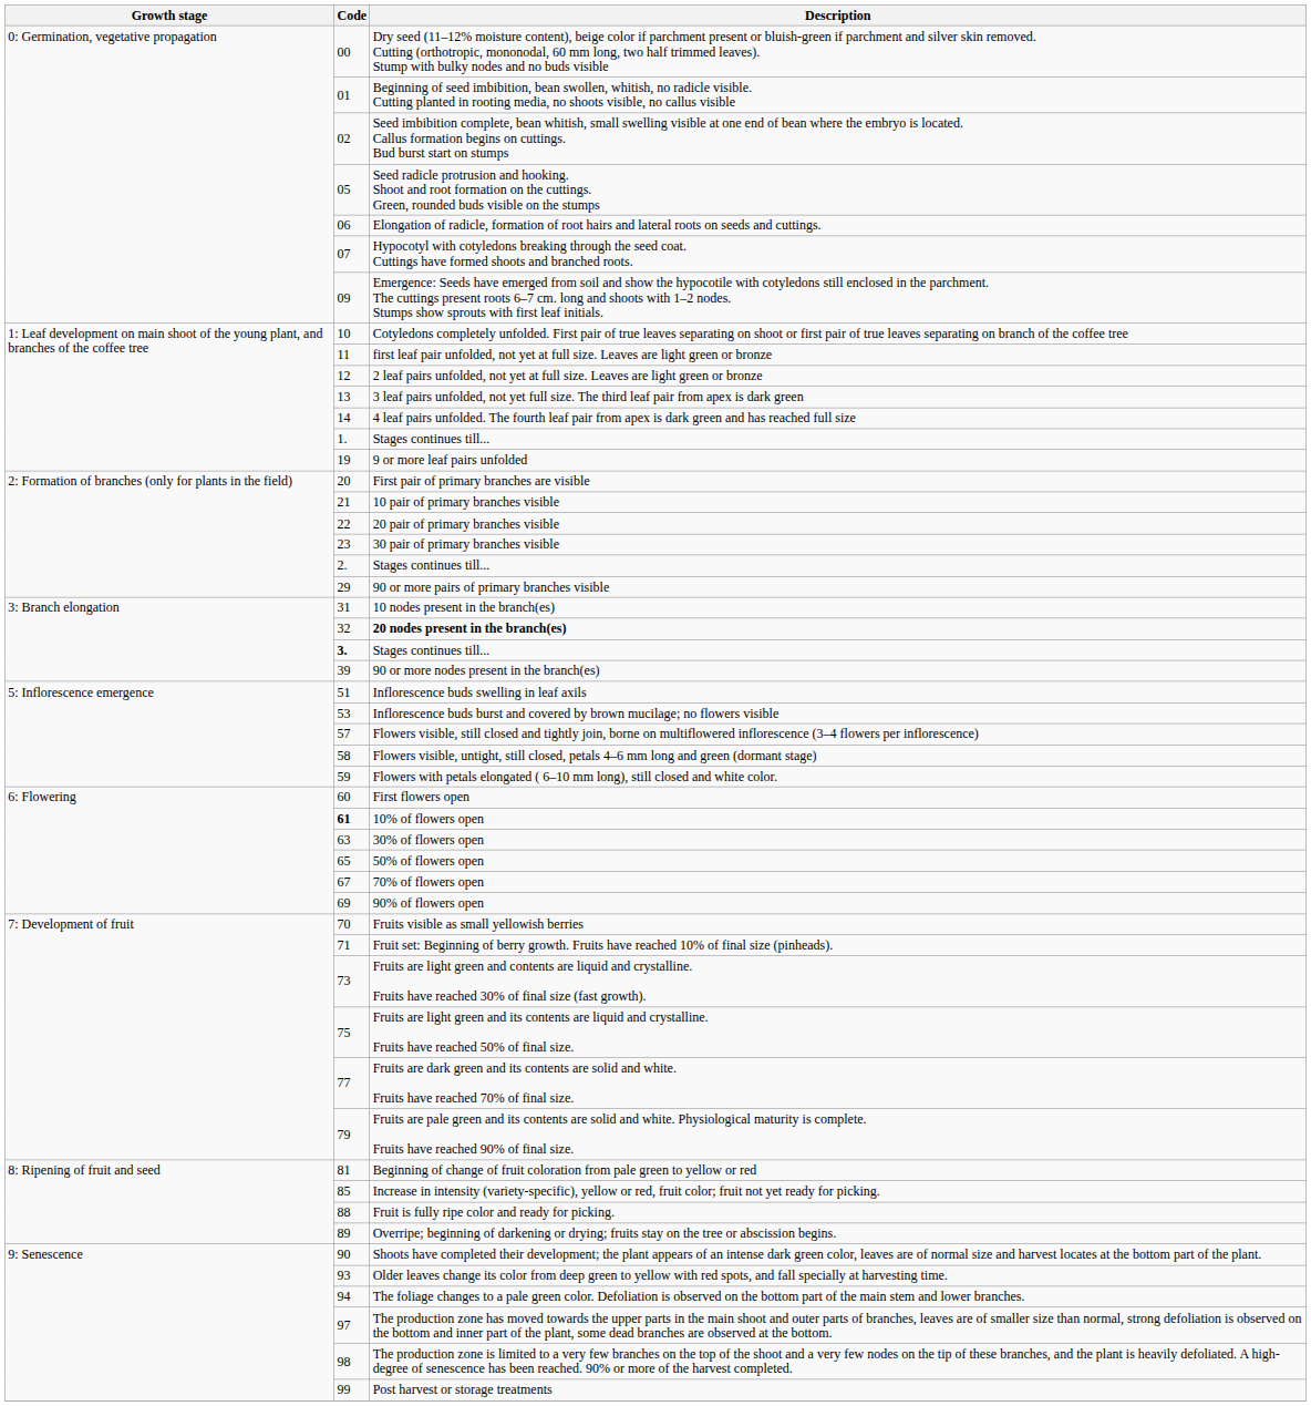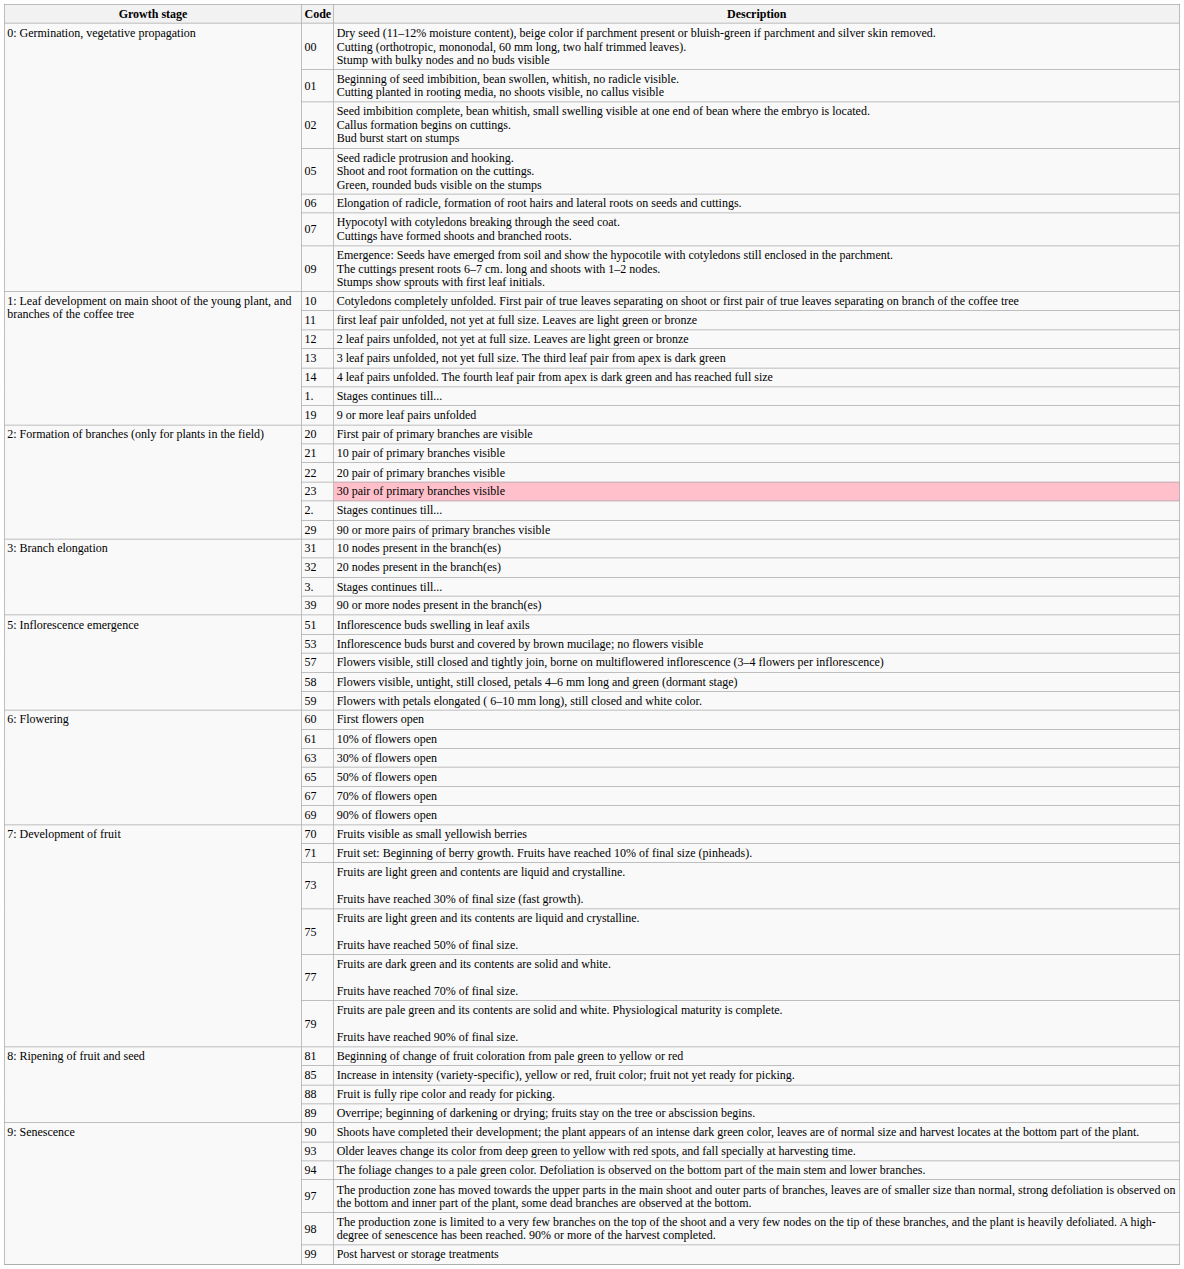30 pair of primary branches visible | Description: no background -> pink background
20 nodes present in the branch(es) | Description: bold -> normal
3. / Stages continues till... | Code: bold -> normal
10% of flowers open | Code: bold -> normal
